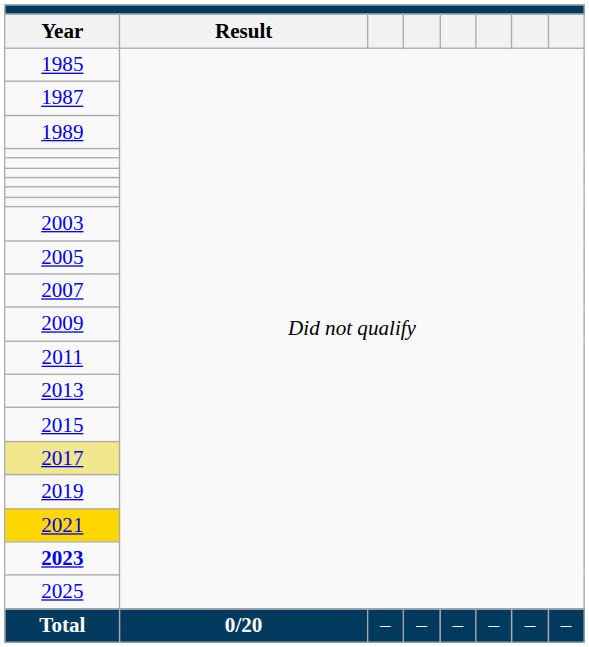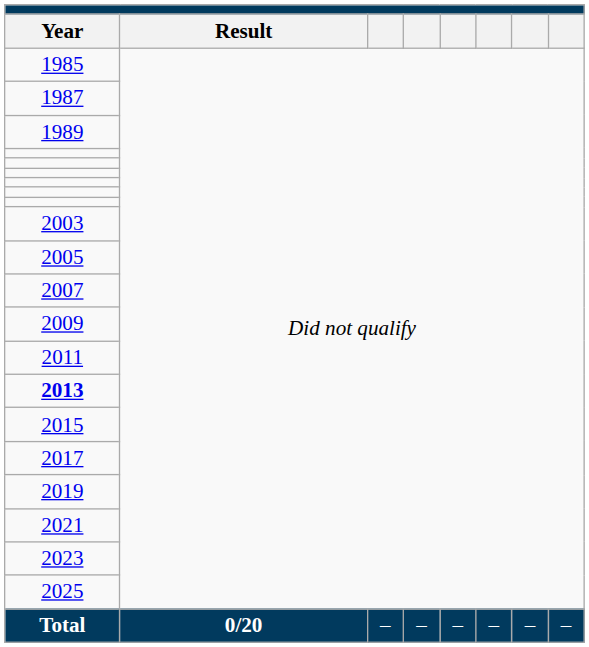2013 | Year: normal -> bold
2017 | Year: khaki background -> no background
2021 | Year: gold background -> no background
2023 | Year: bold -> normal
